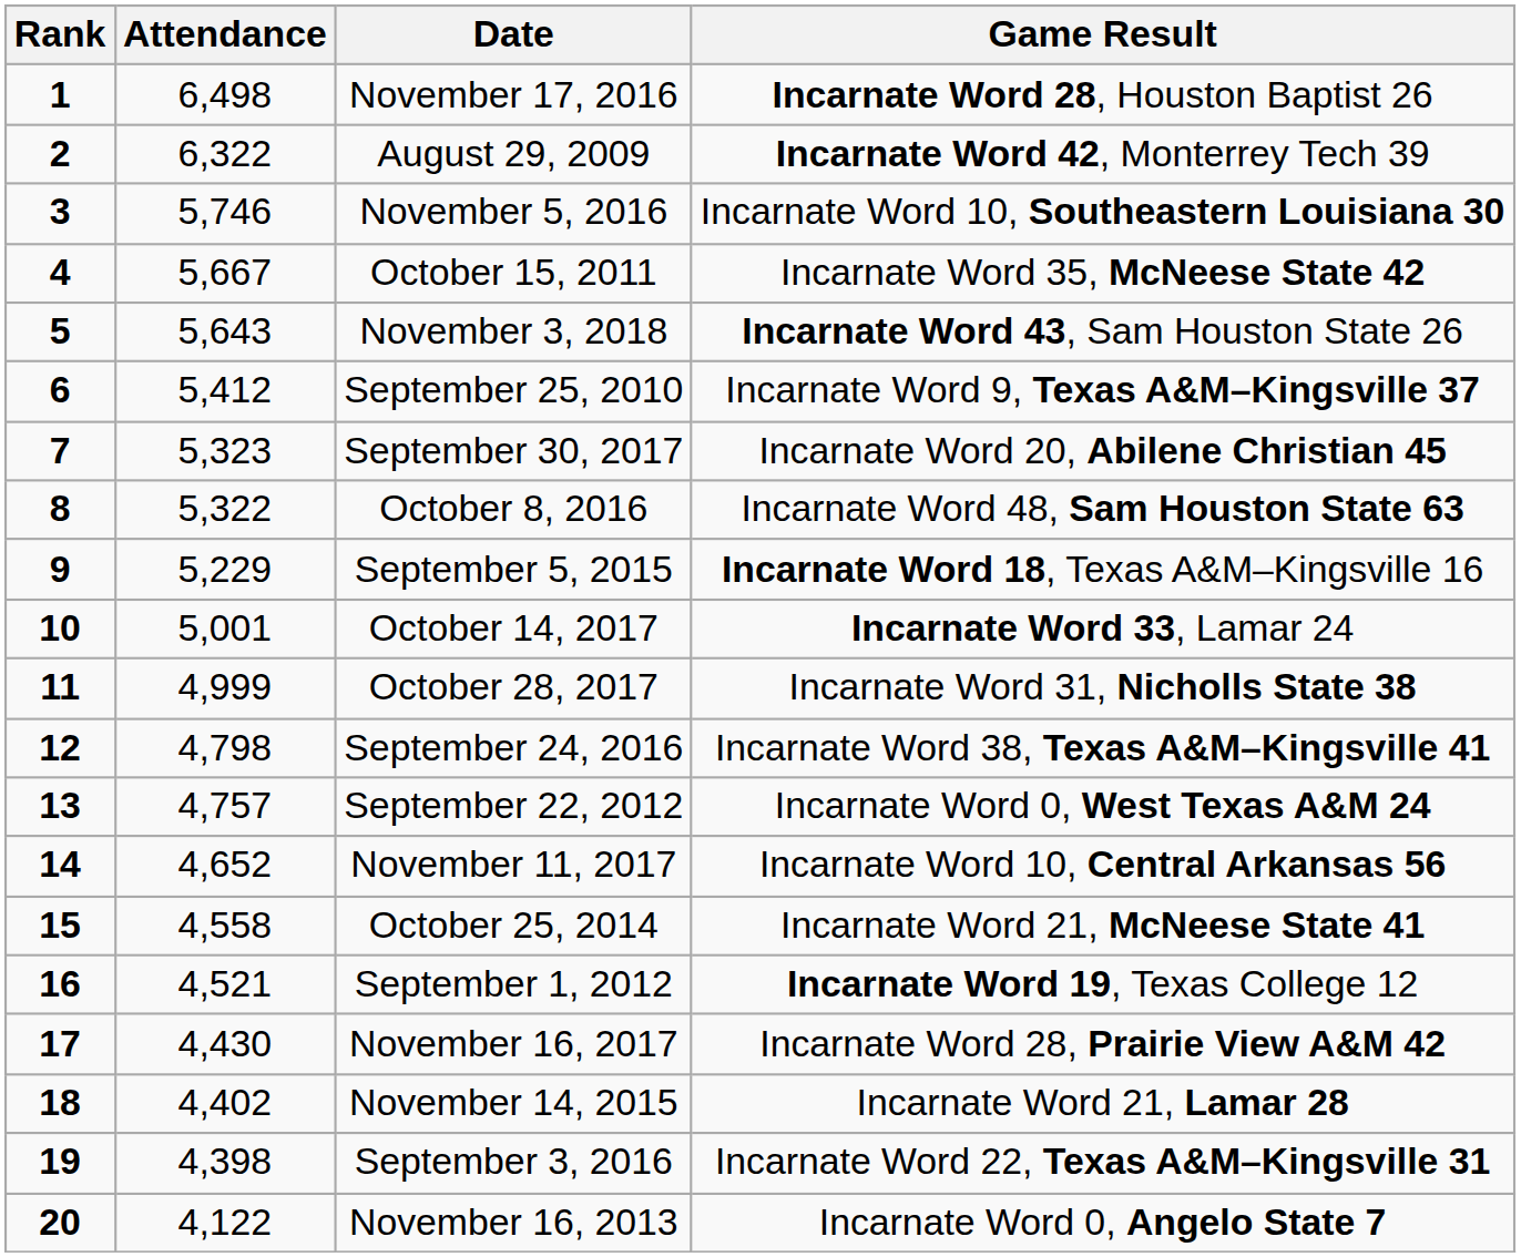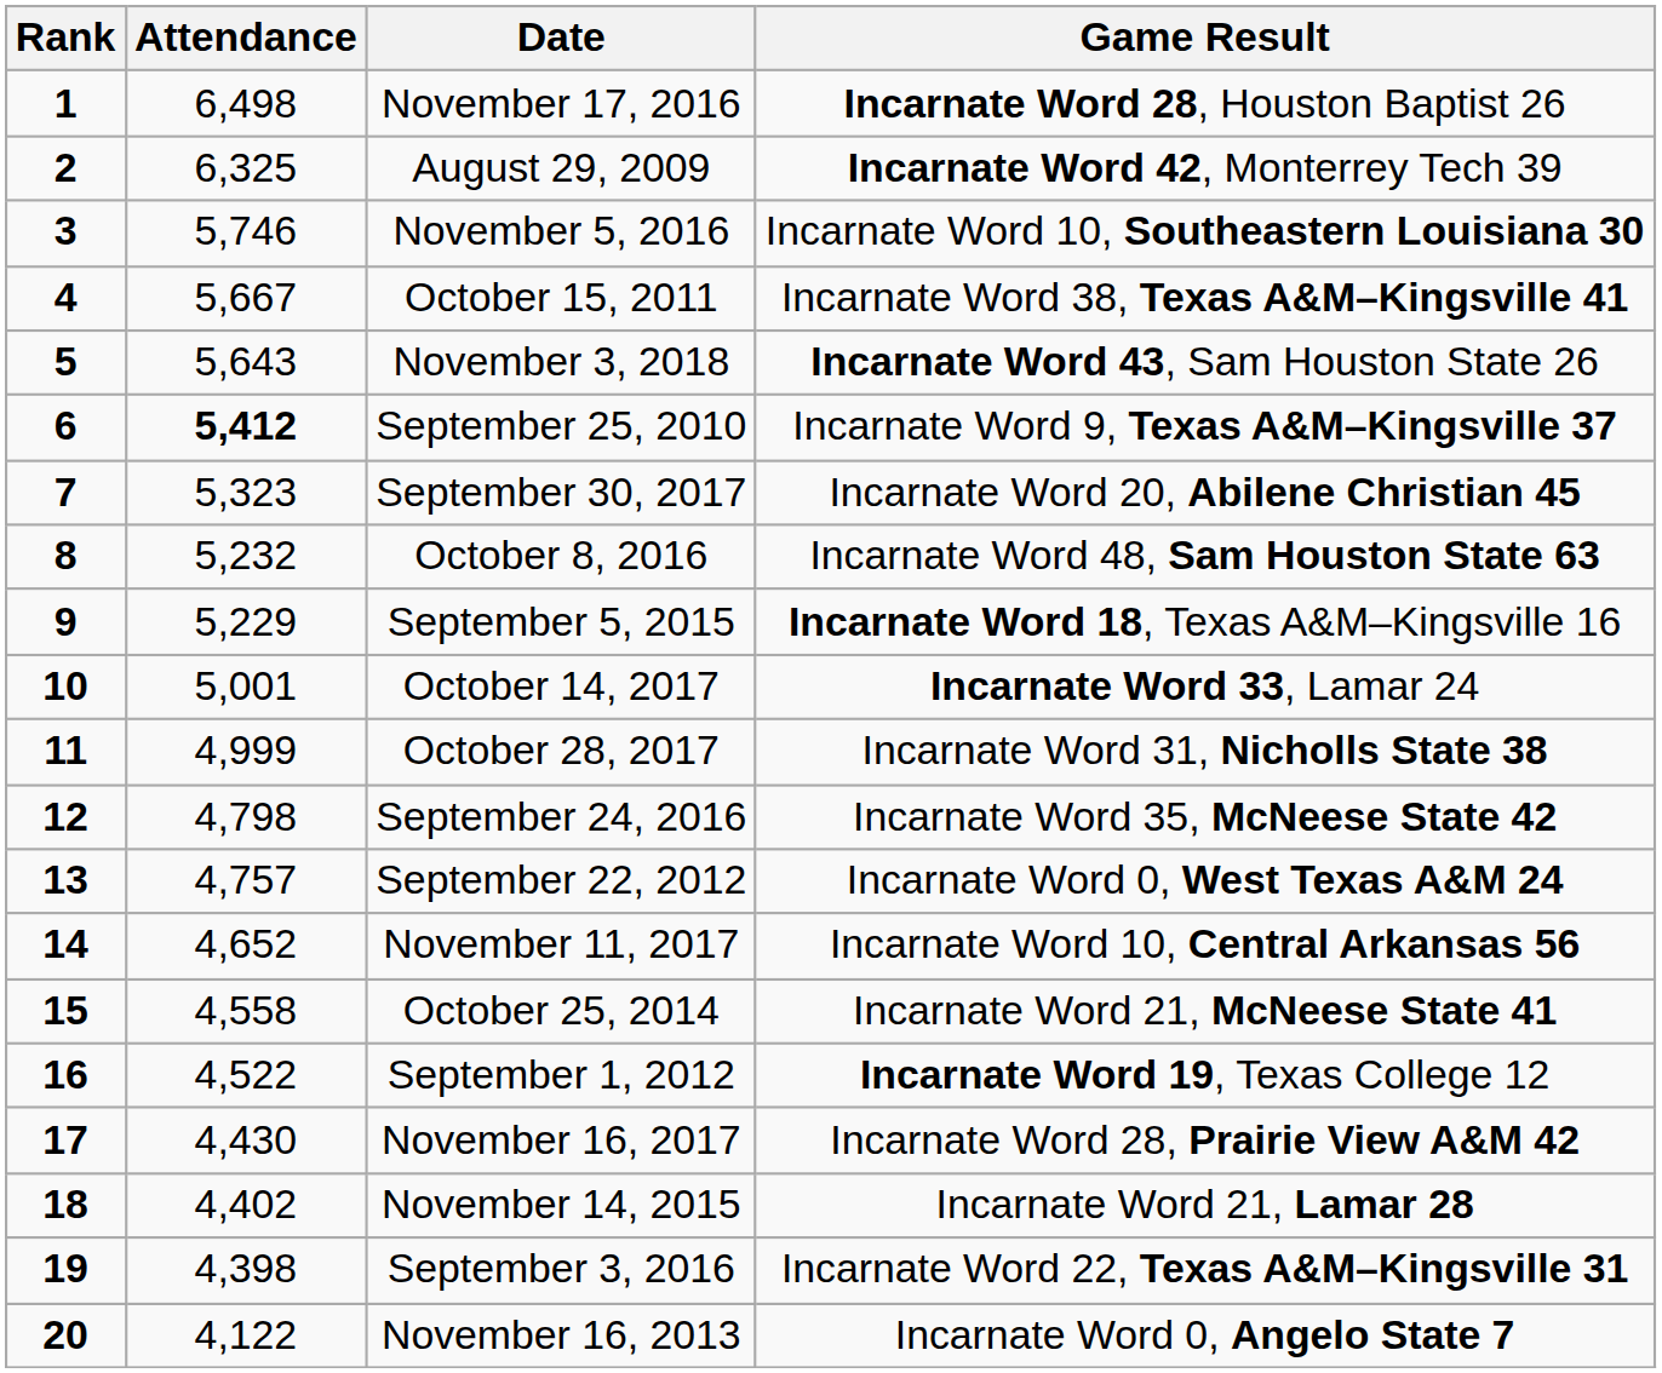August 29, 2009 | Attendance: 6,322 -> 6,325
October 15, 2011 | Game Result: Incarnate Word 35, McNeese State 42 -> Incarnate Word 38, Texas A&M–Kingsville 41
September 25, 2010 | Attendance: normal -> bold
October 8, 2016 | Attendance: 5,322 -> 5,232
September 24, 2016 | Game Result: Incarnate Word 38, Texas A&M–Kingsville 41 -> Incarnate Word 35, McNeese State 42
September 1, 2012 | Attendance: 4,521 -> 4,522
